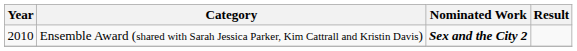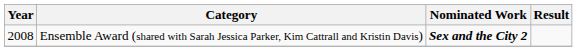row 2 | Year: 2010 -> 2008
